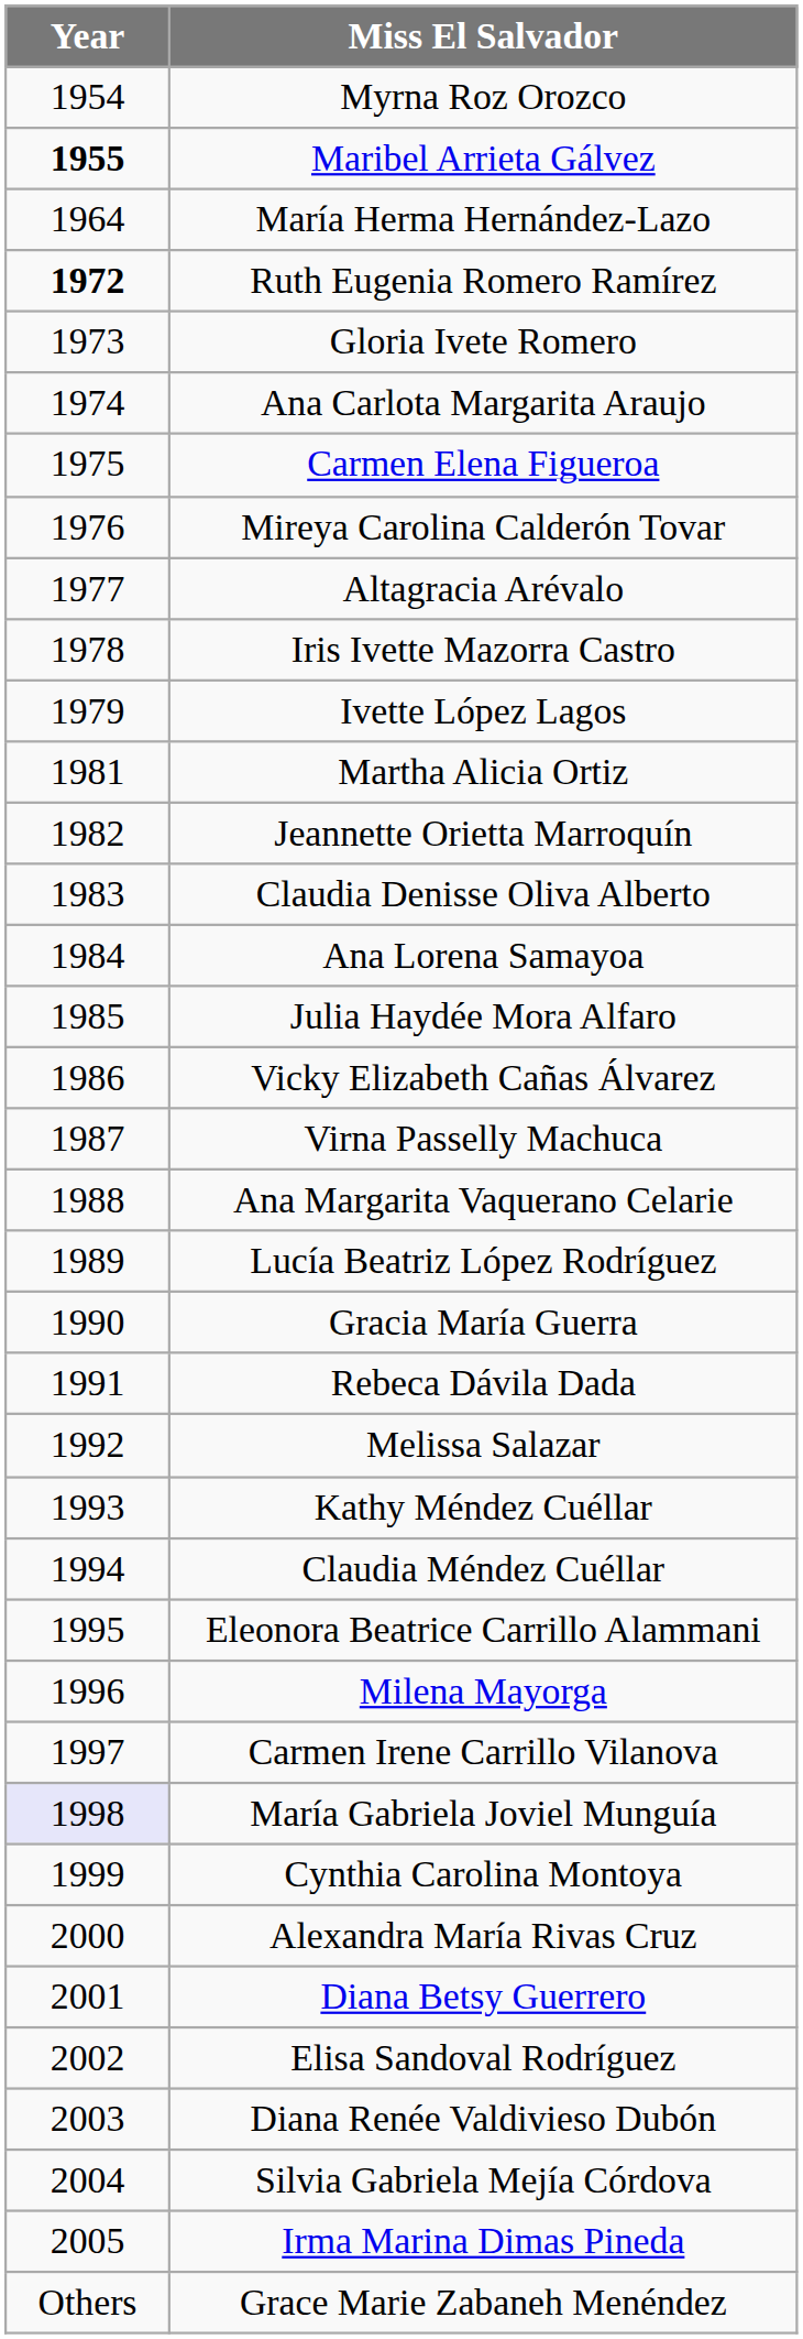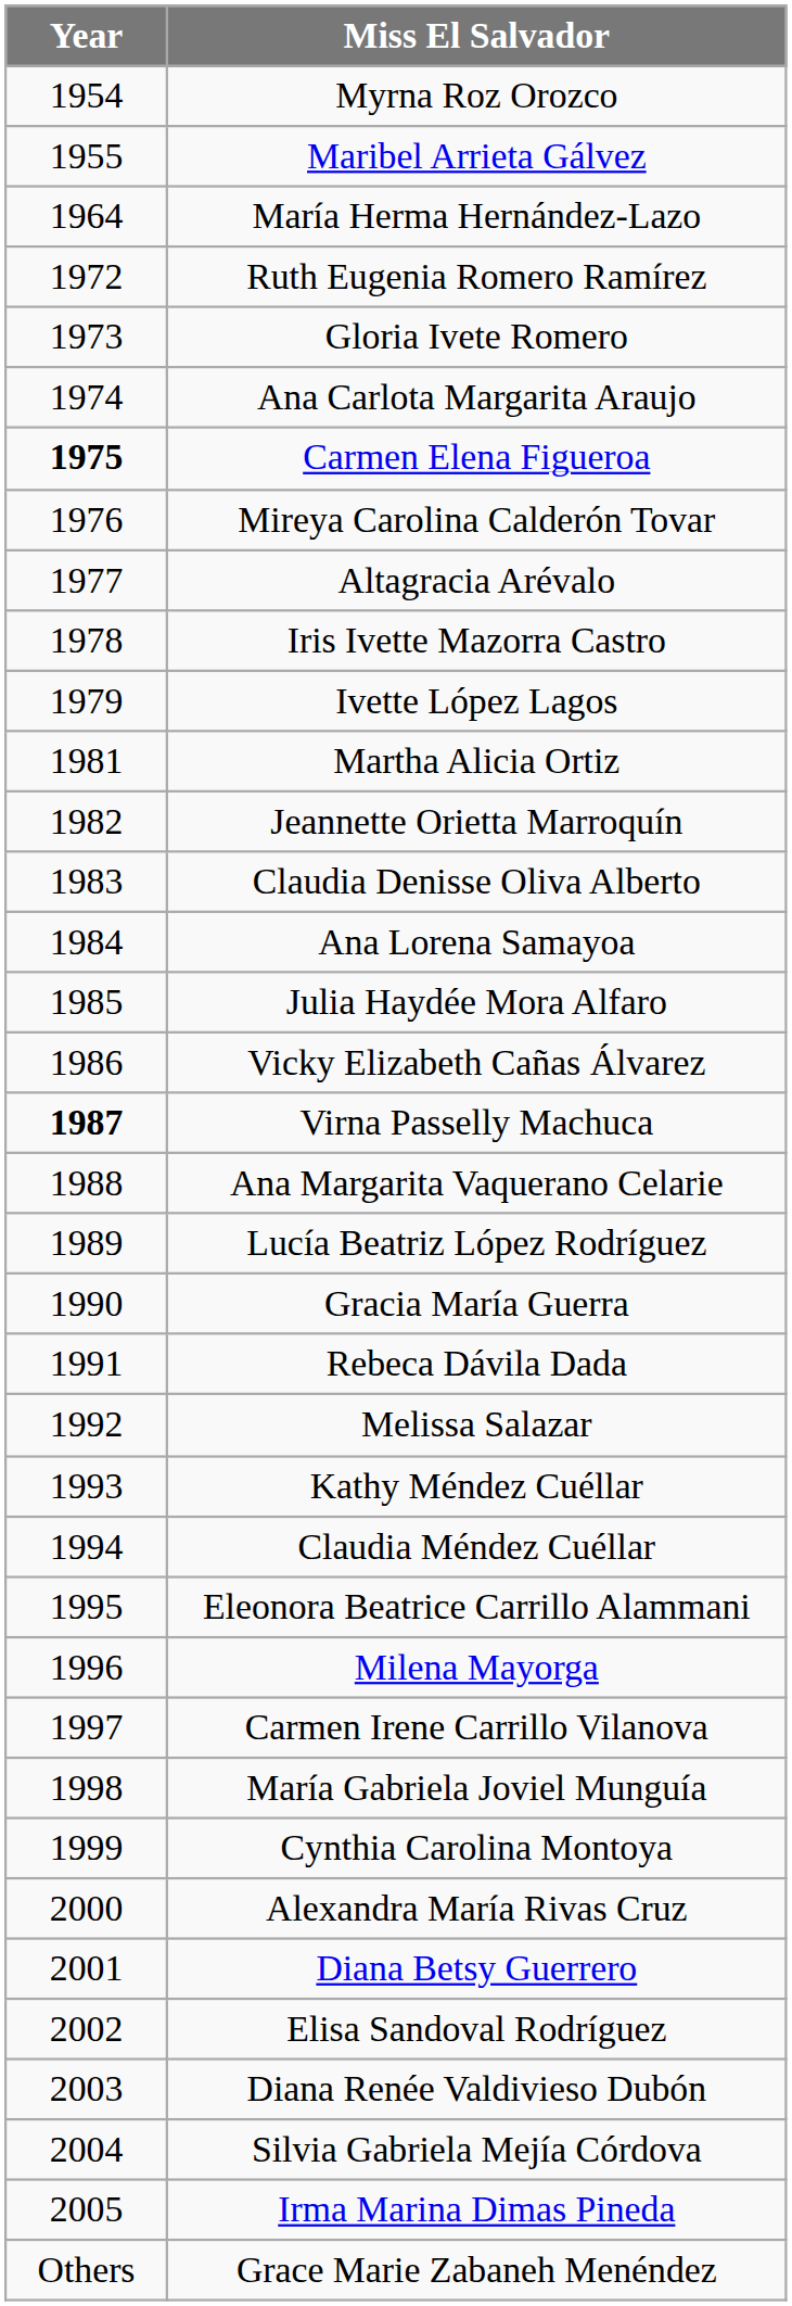Maribel Arrieta Gálvez | Year: bold -> normal
Ruth Eugenia Romero Ramírez | Year: bold -> normal
Carmen Elena Figueroa | Year: normal -> bold
Virna Passelly Machuca | Year: normal -> bold
María Gabriela Joviel Munguía | Year: lavender background -> no background
